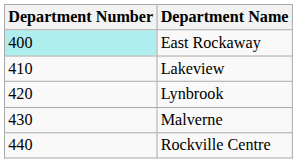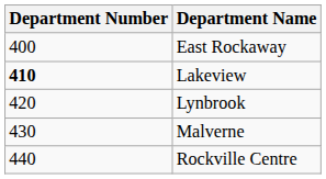East Rockaway | Department Number: paleturquoise background -> no background
Lakeview | Department Number: normal -> bold
